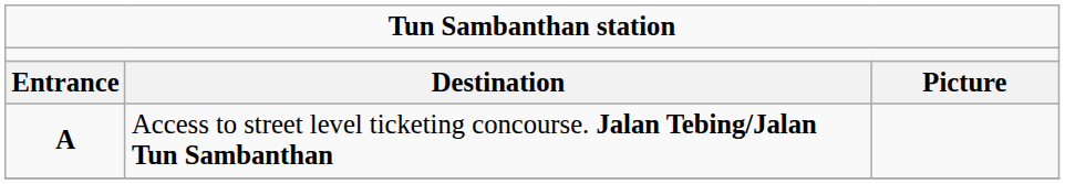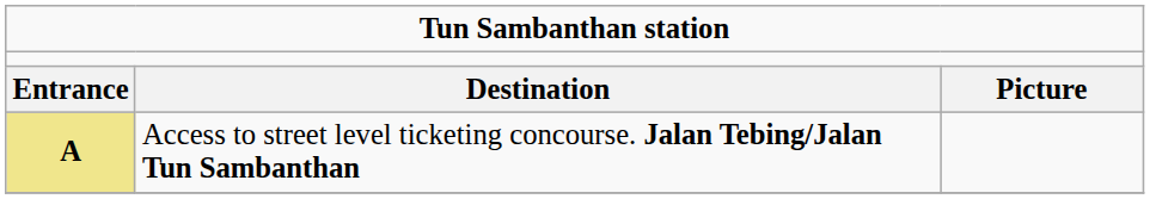row 4 | column 1: no background -> khaki background
